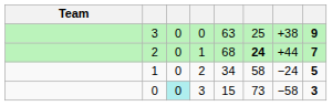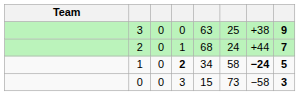row 3 | column 6: bold -> normal
row 4 | column 4: normal -> bold
row 4 | column 7: normal -> bold
row 5 | column 3: paleturquoise background -> no background
